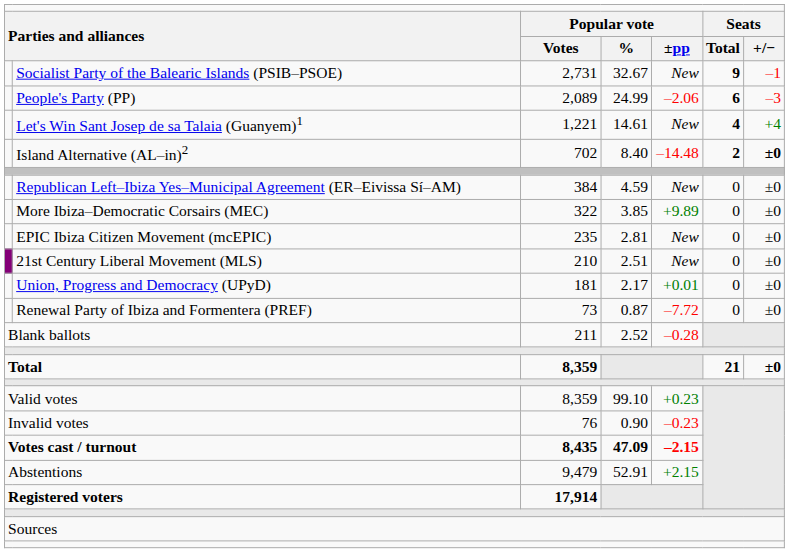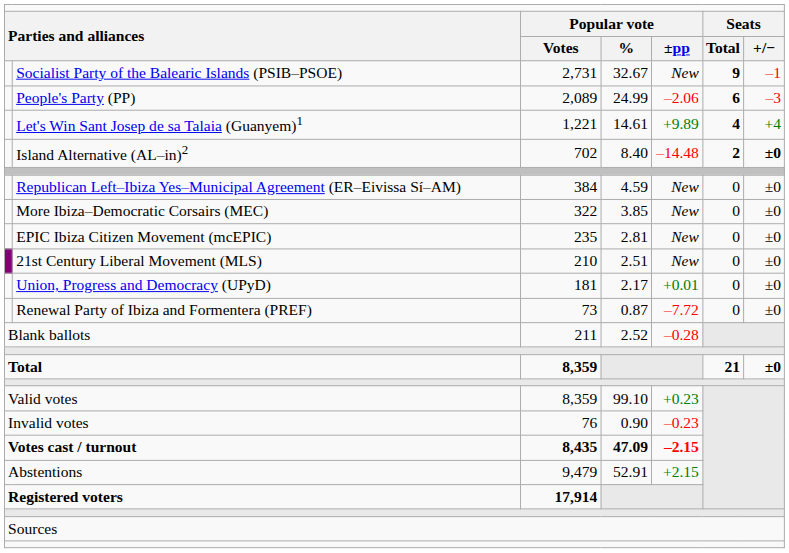Let's Win Sant Josep de sa Talaia (Guanyem)1 | column 5: New -> +9.89
More Ibiza–Democratic Corsairs (MEC) | column 5: +9.89 -> New
